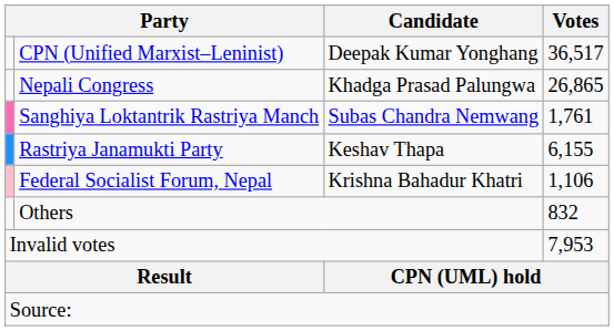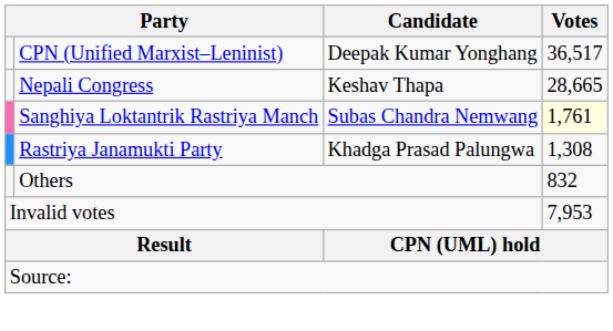Nepali Congress | Candidate: Khadga Prasad Palungwa -> Keshav Thapa
Nepali Congress | Votes: 26,865 -> 28,665
Sanghiya Loktantrik Rastriya Manch | Votes: no background -> lightyellow background
Rastriya Janamukti Party | Candidate: Keshav Thapa -> Khadga Prasad Palungwa
Rastriya Janamukti Party | Votes: 6,155 -> 1,308
- row: Federal Socialist Forum, Nepal | Krishna Bahadur Khatri | 1,106
